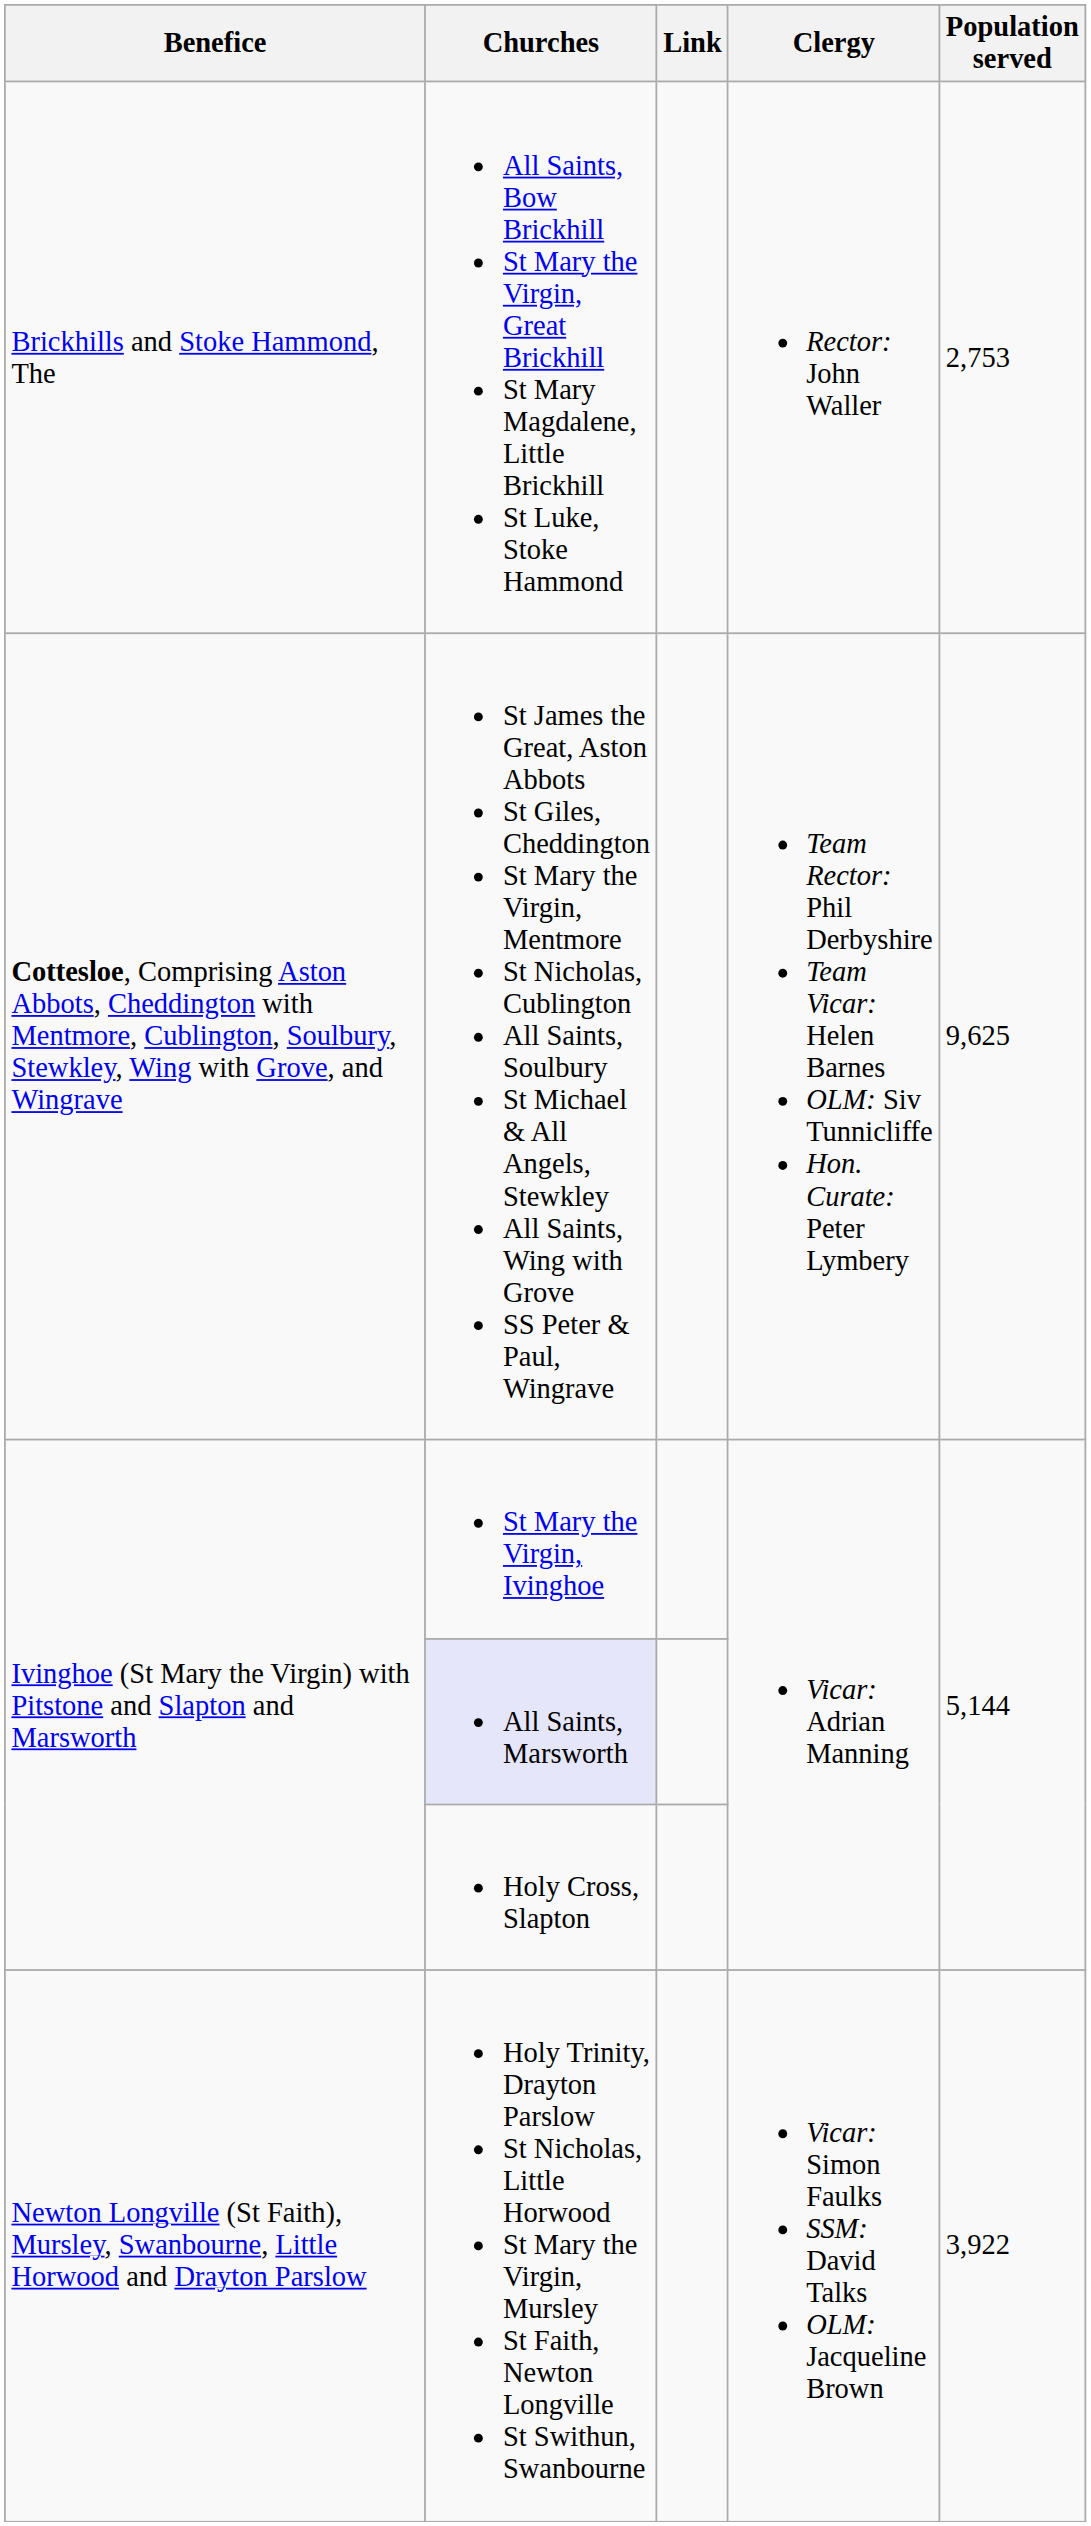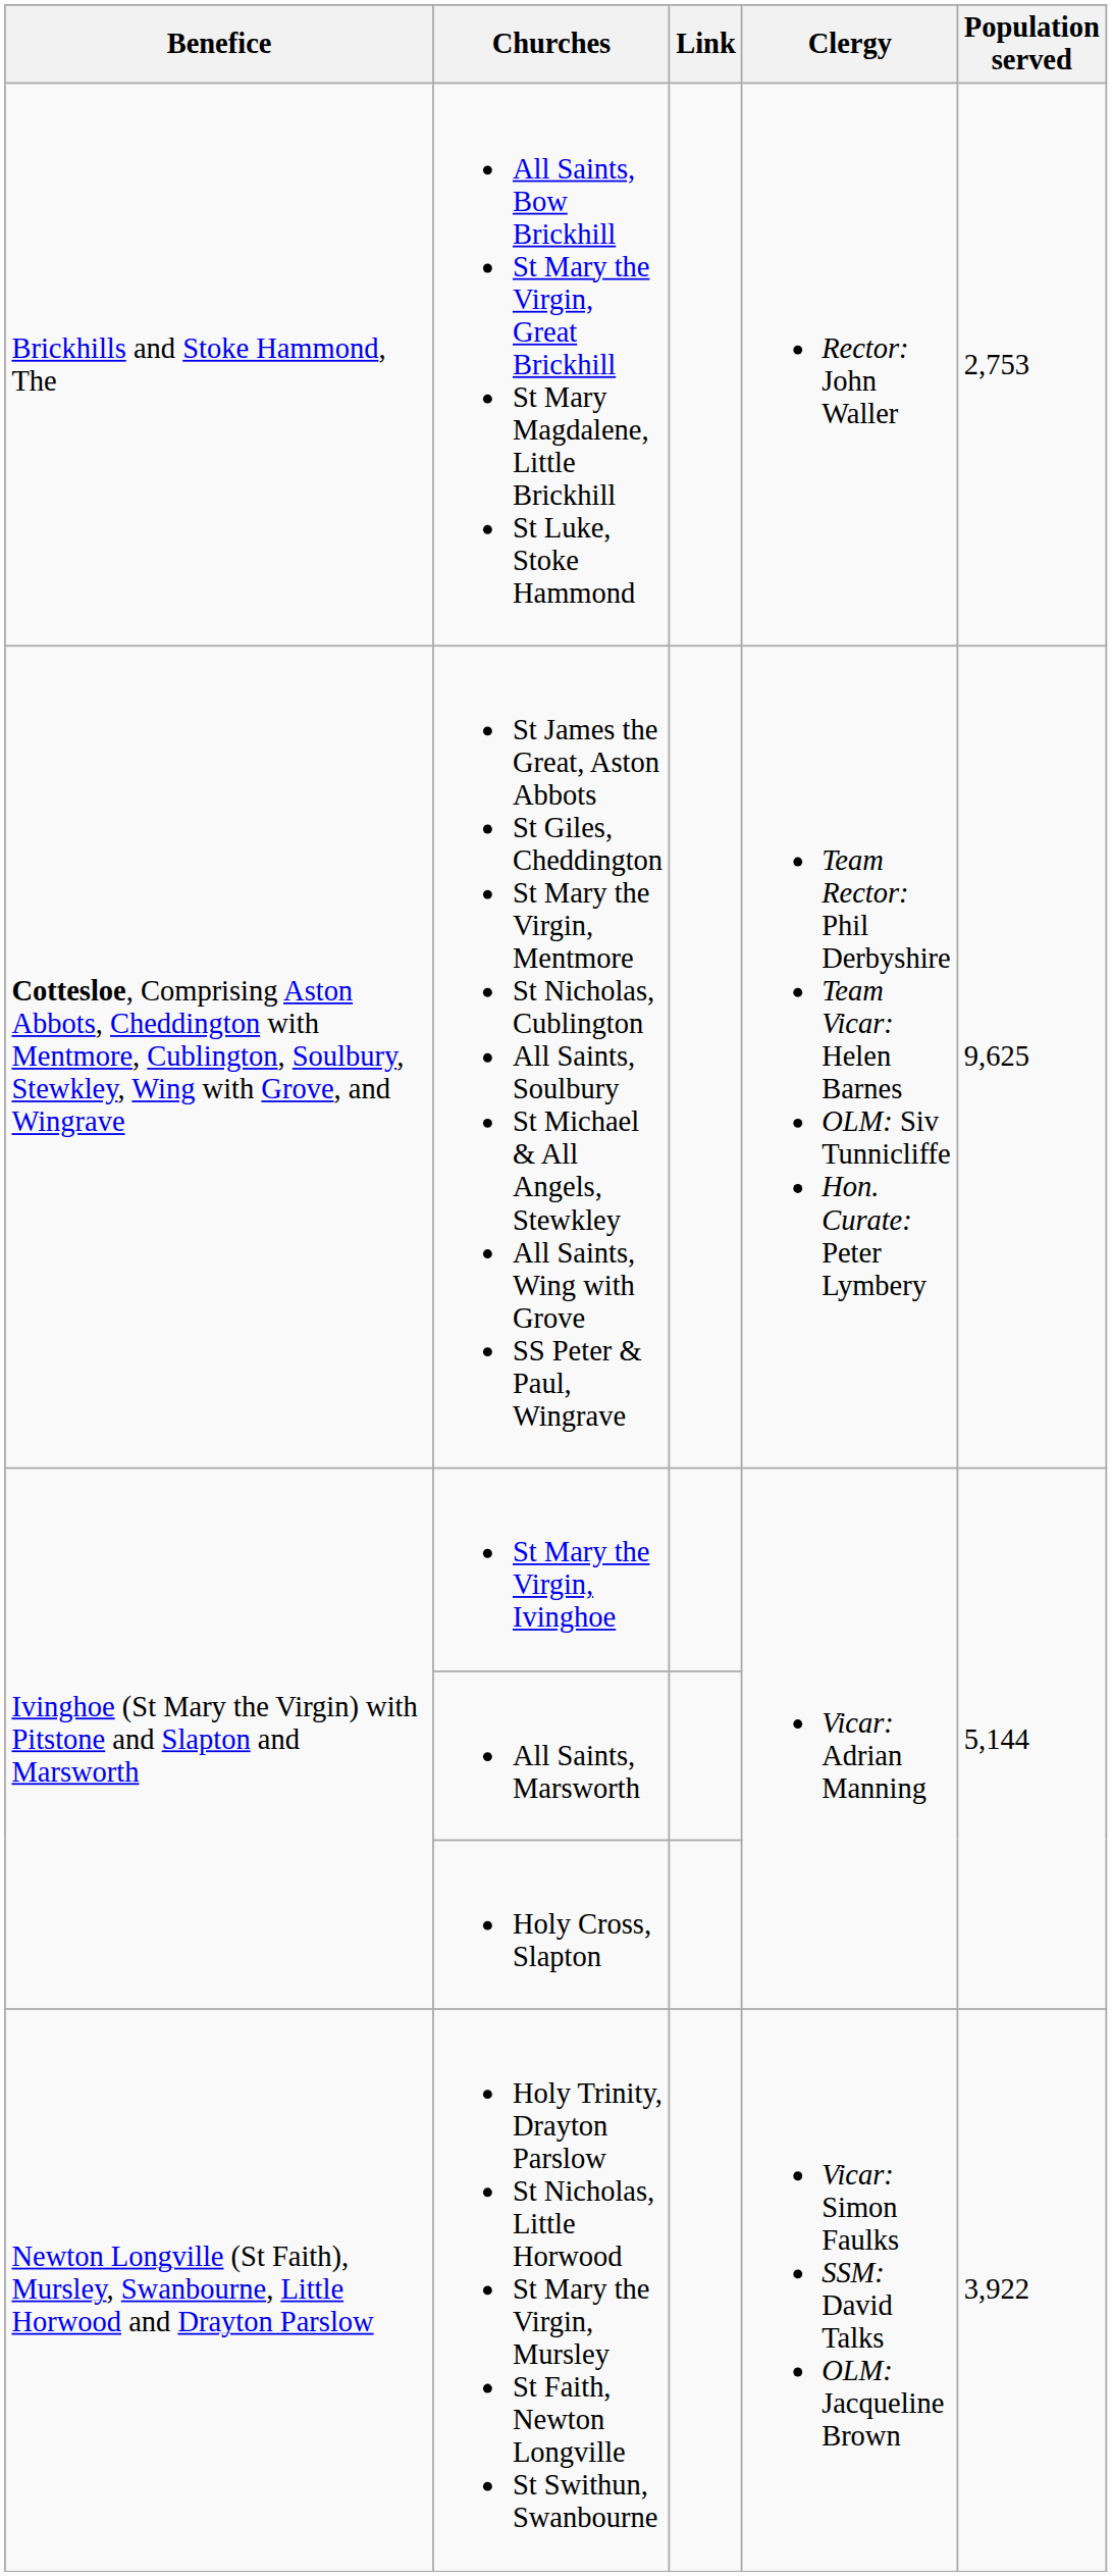All Saints, Marsworth | Churches: lavender background -> no background
